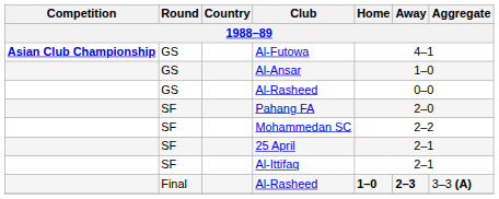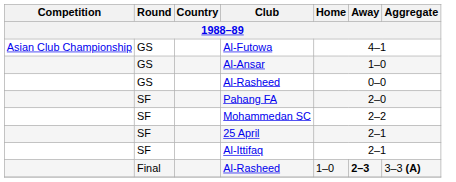Al-Futowa | Competition: bold -> normal
Final / Al-Rasheed | Home: bold -> normal
